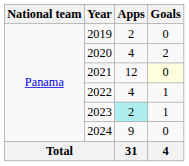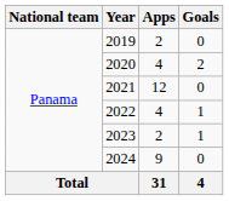2021 | Goals: lightyellow background -> no background
2023 | Apps: paleturquoise background -> no background
